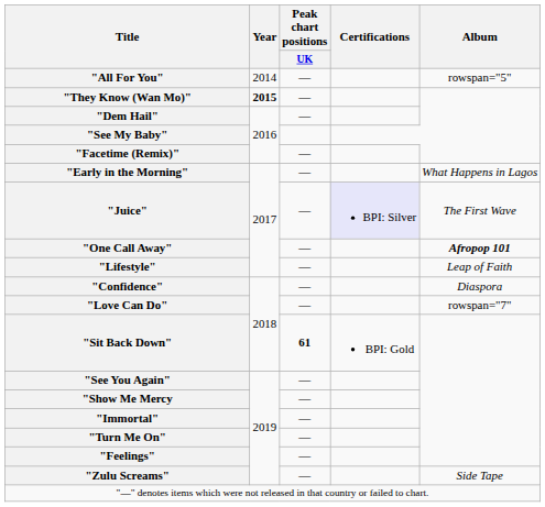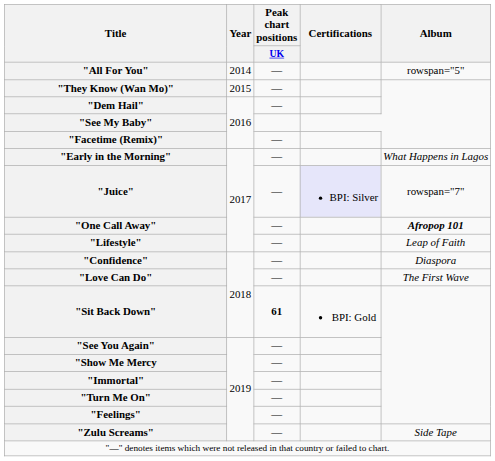"They Know (Wan Mo)" | Year: bold -> normal
"Juice" | Album: The First Wave -> rowspan="7"
"Love Can Do" | Album: rowspan="7" -> The First Wave
